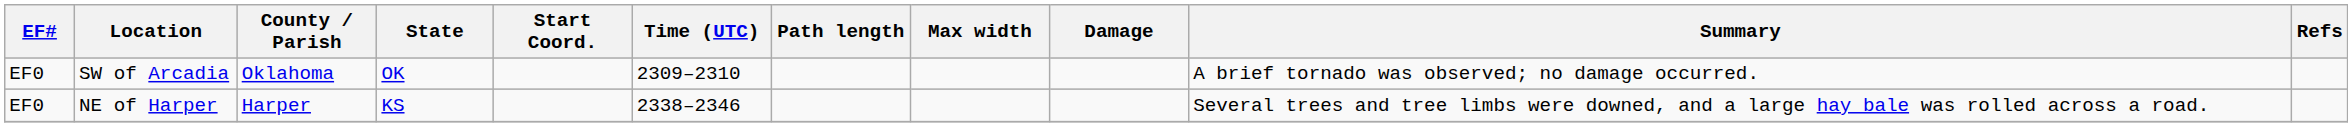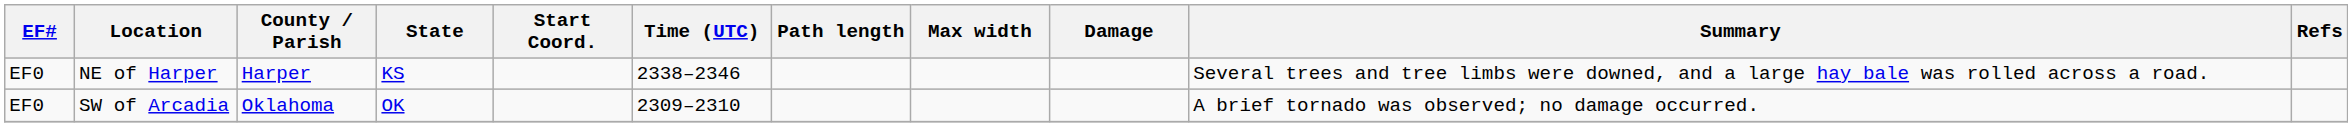rows swapped: SW of Arcadia <-> NE of Harper
